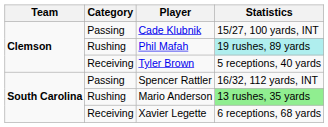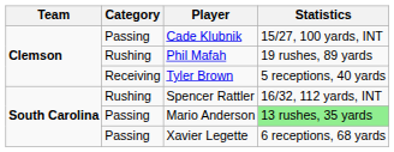Phil Mafah | Statistics: paleturquoise background -> no background
Spencer Rattler | Category: Passing -> Rushing
Mario Anderson | Category: Rushing -> Passing
Xavier Legette | Category: Receiving -> Passing
